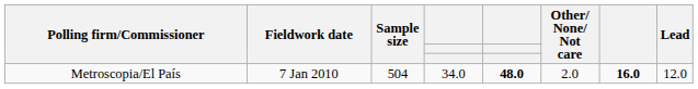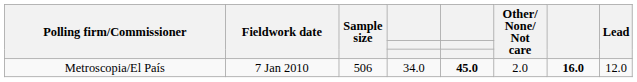Metroscopia/El País | Sample size: 504 -> 506
Metroscopia/El País | column 5: 48.0 -> 45.0
